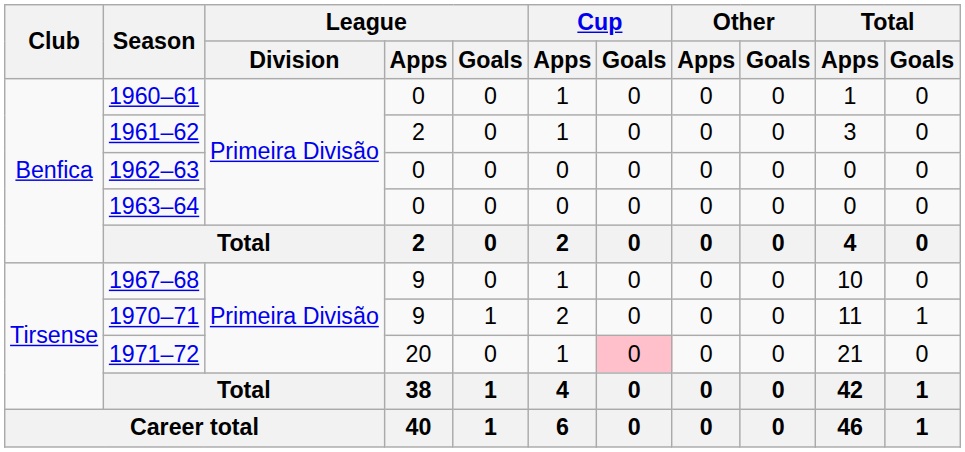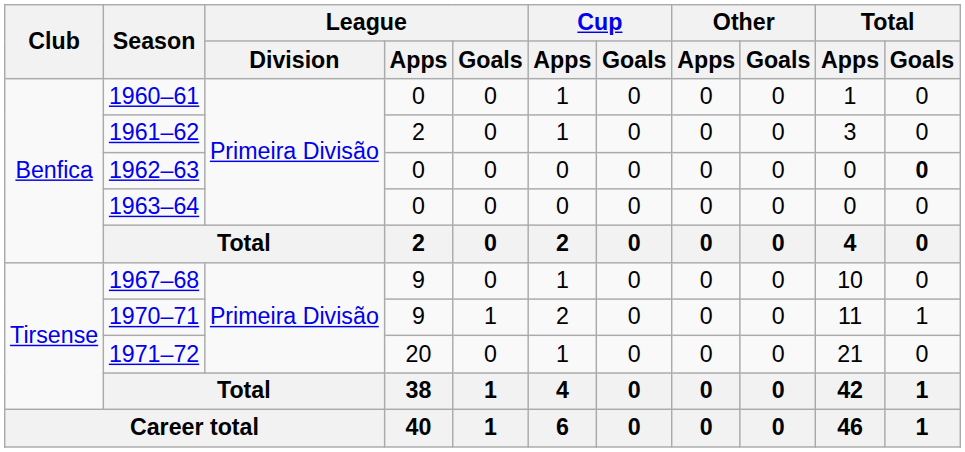1962–63 | Total / Goals: normal -> bold
1971–72 | Cup / Goals: pink background -> no background
